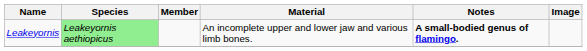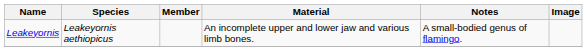Leakeyornis | Species: lightgreen background -> no background
Leakeyornis | Notes: bold -> normal
